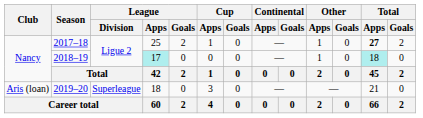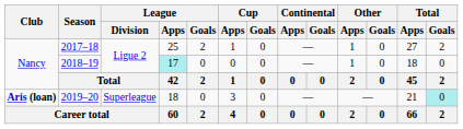2017–18 | Total / Apps: bold -> normal
2018–19 | Total / Apps: paleturquoise background -> no background
2019–20 | Club: normal -> bold
2019–20 | Total / Goals: no background -> paleturquoise background
